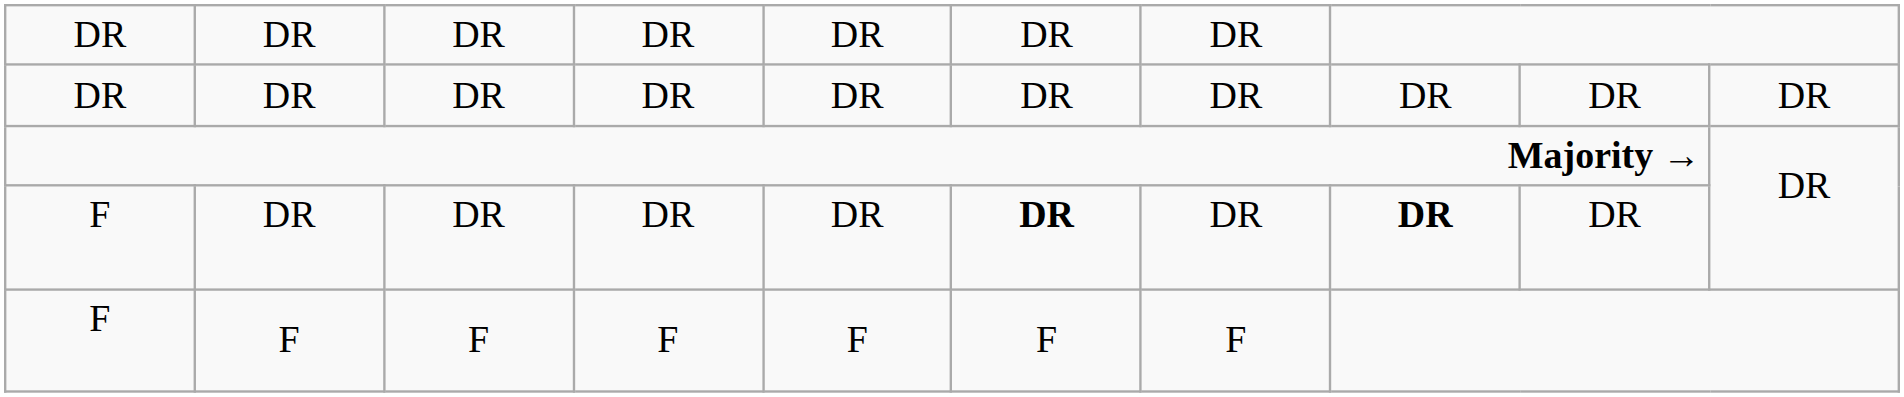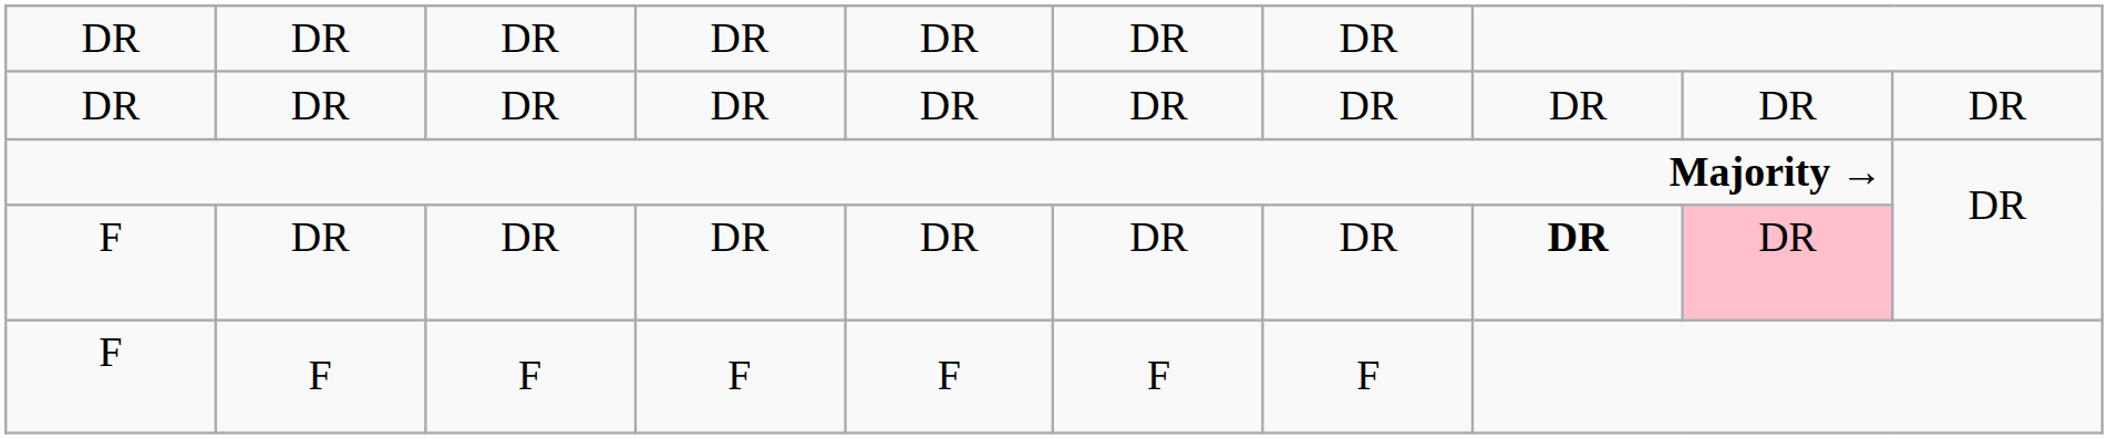F / DR | column 6: bold -> normal
F / DR | column 9: no background -> pink background
